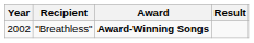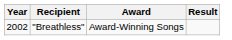"Breathless" | Award: bold -> normal
